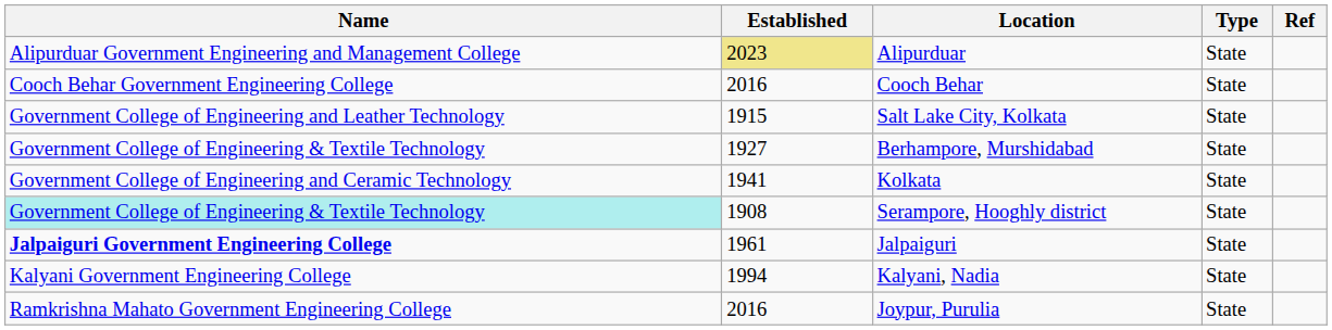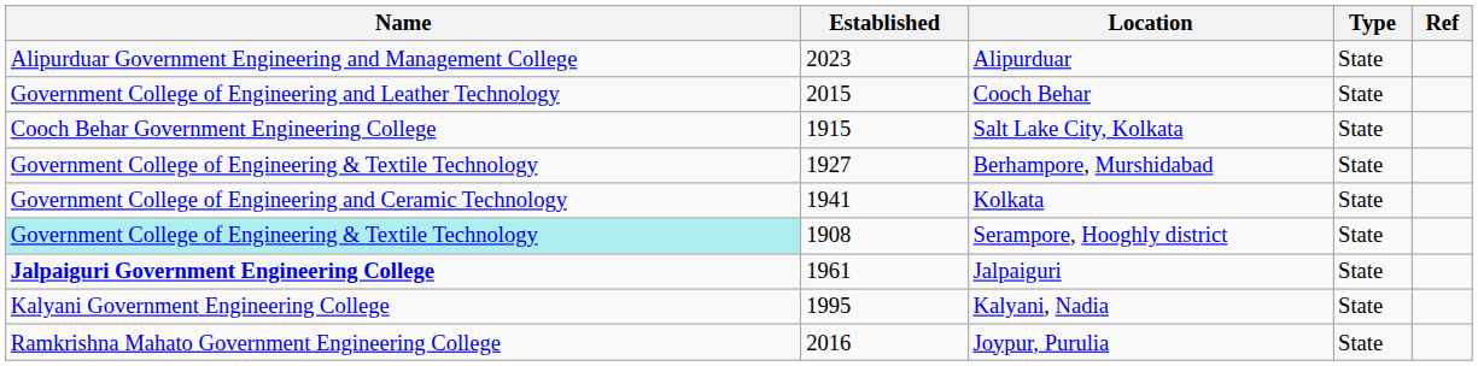Alipurduar | Established: khaki background -> no background
Cooch Behar | Name: Cooch Behar Government Engineering College -> Government College of Engineering and Leather Technology
Cooch Behar | Established: 2016 -> 2015
Salt Lake City, Kolkata | Name: Government College of Engineering and Leather Technology -> Cooch Behar Government Engineering College
Kalyani, Nadia | Established: 1994 -> 1995
